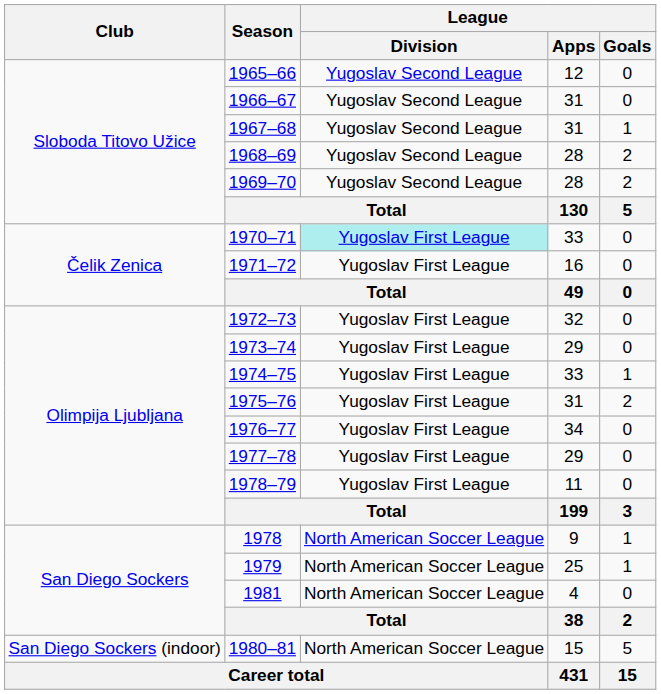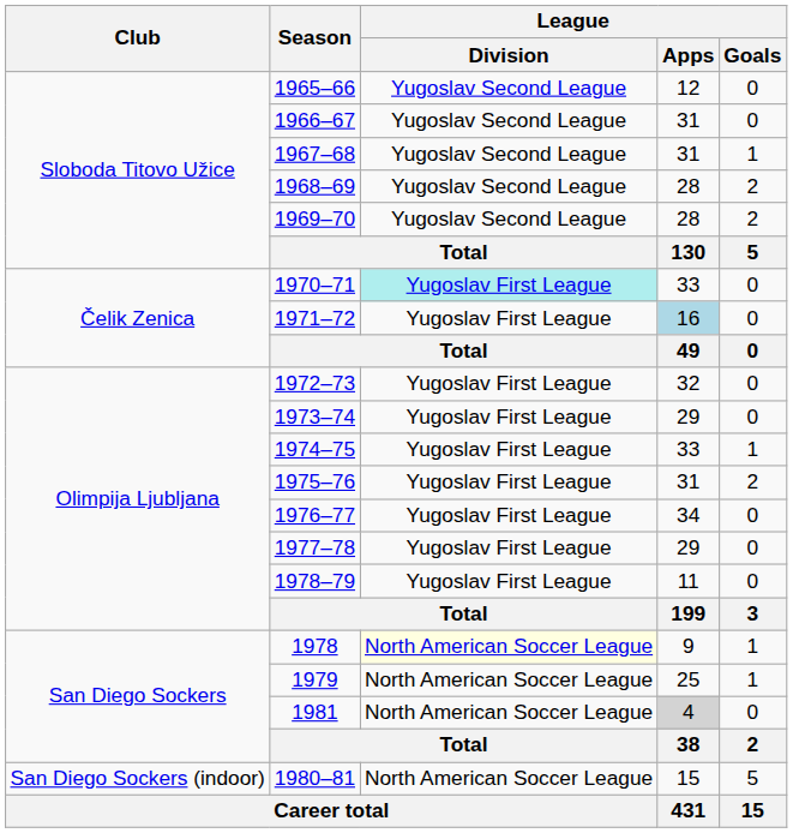1971–72 | League / Apps: no background -> lightblue background
1978 | League / Division: no background -> lightyellow background
1981 | League / Apps: no background -> lightgrey background
